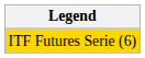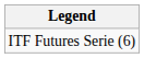row 2 | column 1: gold background -> no background
